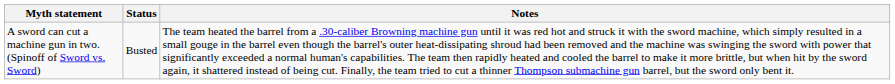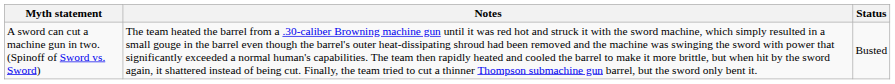columns swapped: Status <-> Notes
